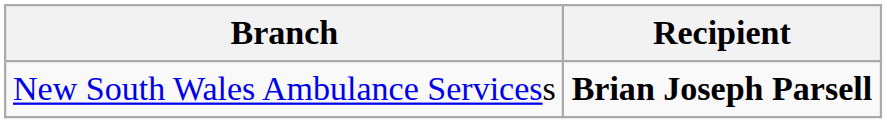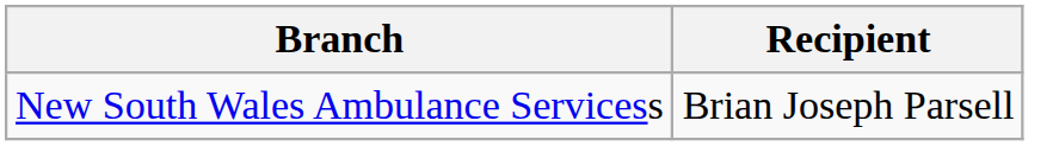New South Wales Ambulance Servicess | Recipient: bold -> normal
